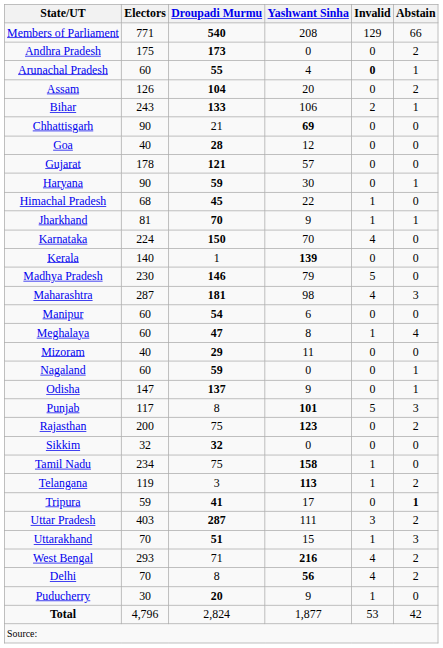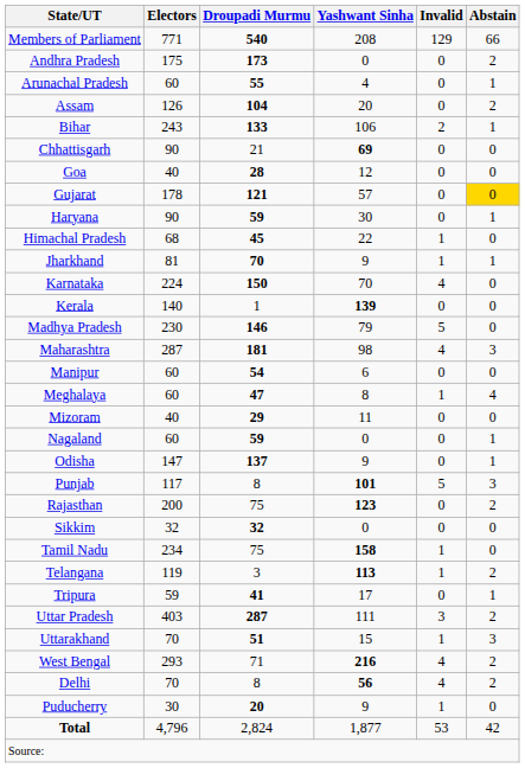Arunachal Pradesh | Invalid: bold -> normal
Gujarat | Abstain: no background -> gold background
Tripura | Abstain: bold -> normal
